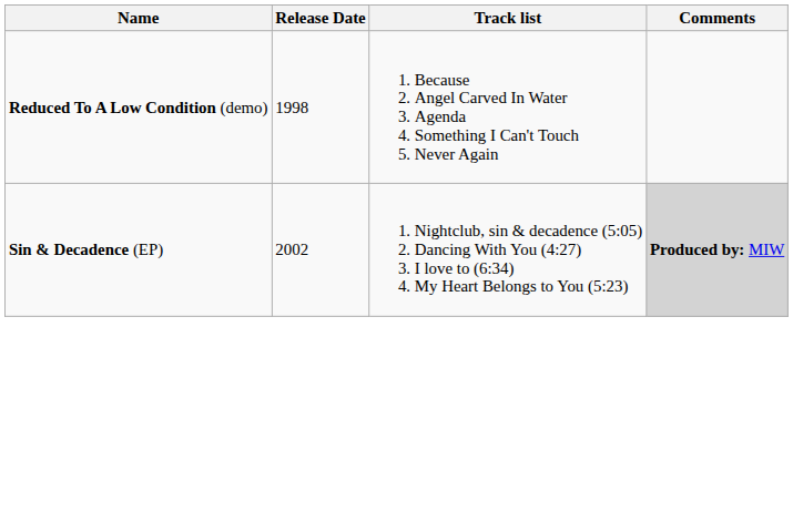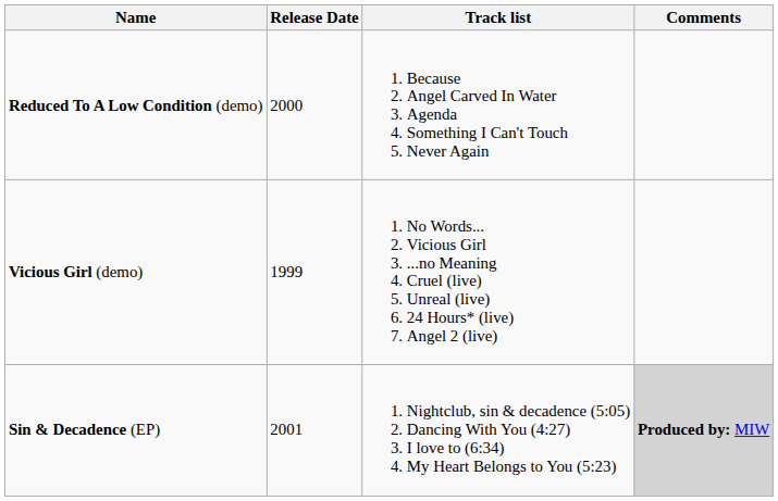Reduced To A Low Condition (demo) | Release Date: 1998 -> 2000
+ row: Vicious Girl (demo) | 1999 | No Words... Vicious Girl ...no Meaning Cruel (live) Unreal (live) 24 Hours* (live) Angel 2 (live)
Sin & Decadence (EP) | Release Date: 2002 -> 2001
